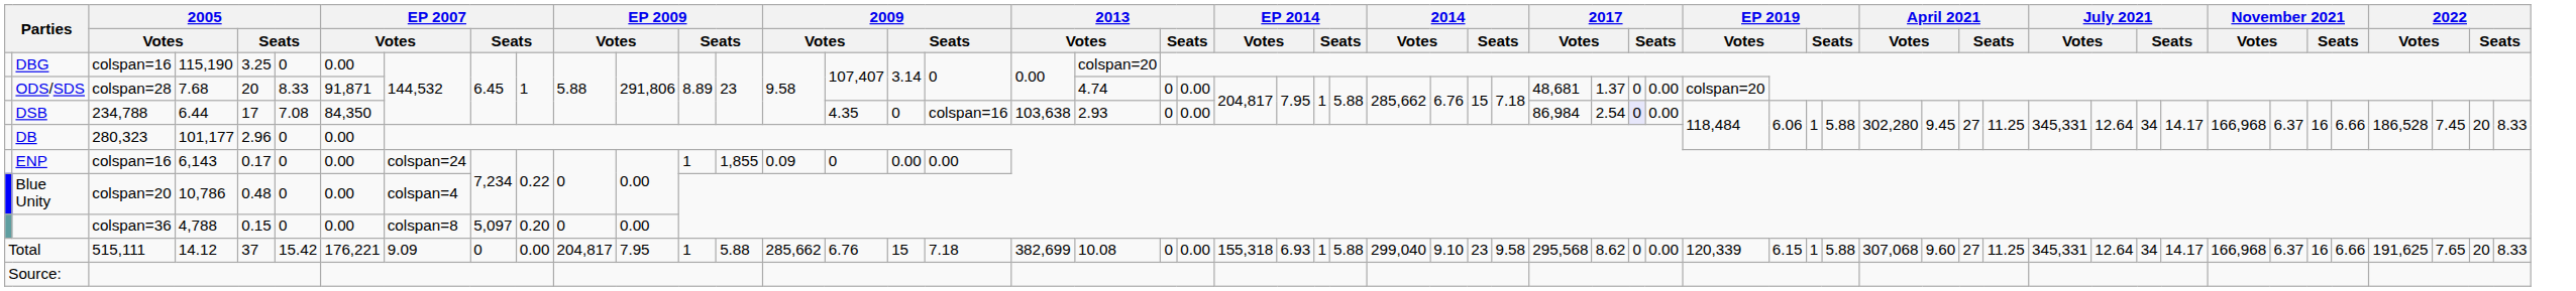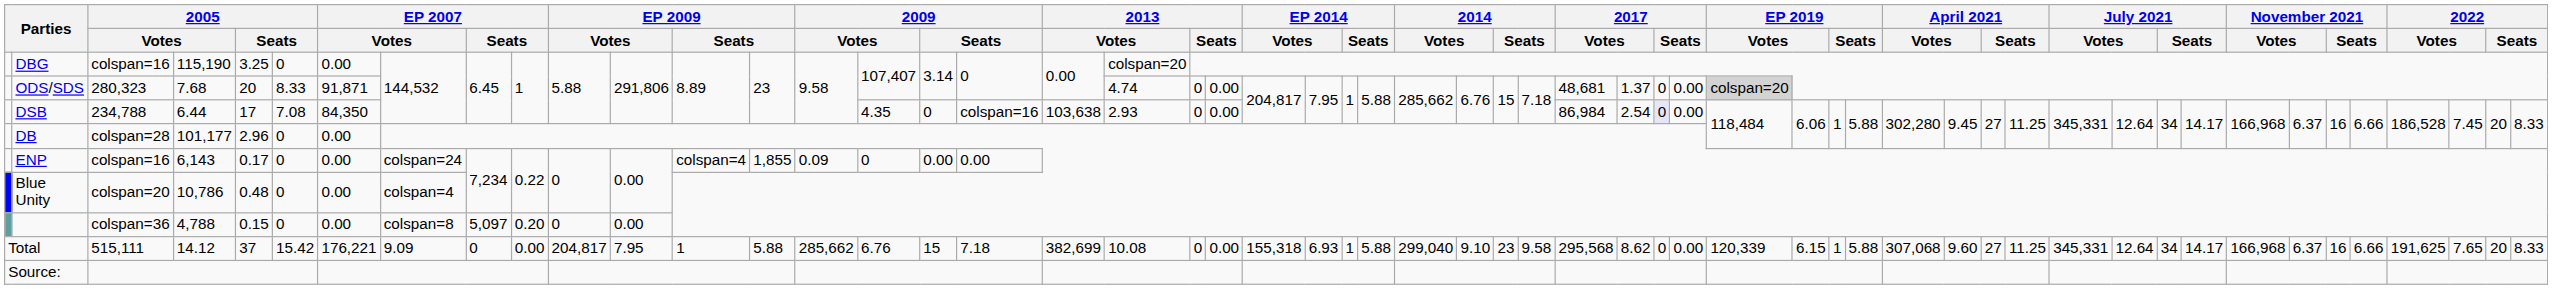ODS/SDS | column 3: colspan=28 -> 280,323
ODS/SDS | column 35: no background -> lightgrey background
DB | column 3: 280,323 -> colspan=28
ENP | column 13: 1 -> colspan=4
